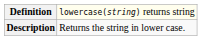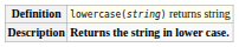Description | column 2: normal -> bold
